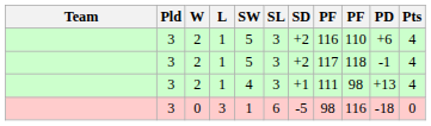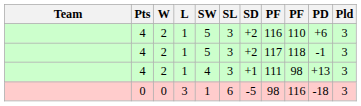columns swapped: Pld <-> Pts
